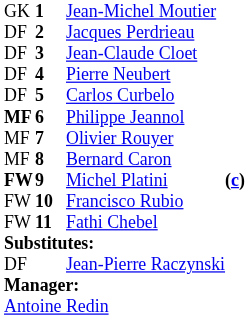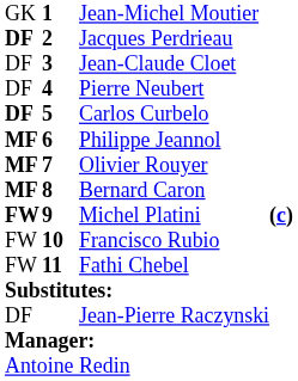Jacques Perdrieau | column 1: normal -> bold
Carlos Curbelo | column 1: normal -> bold
Olivier Rouyer | column 1: normal -> bold
Bernard Caron | column 1: normal -> bold
